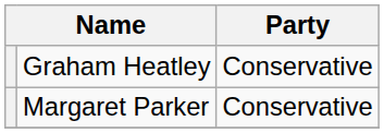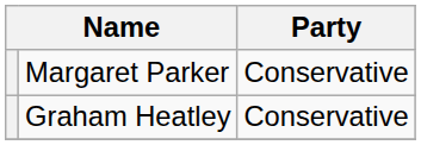rows swapped: Margaret Parker <-> Graham Heatley
